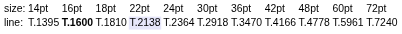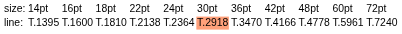line: | column 3: bold -> normal
line: | column 5: lavender background -> no background
line: | column 7: no background -> lightsalmon background
